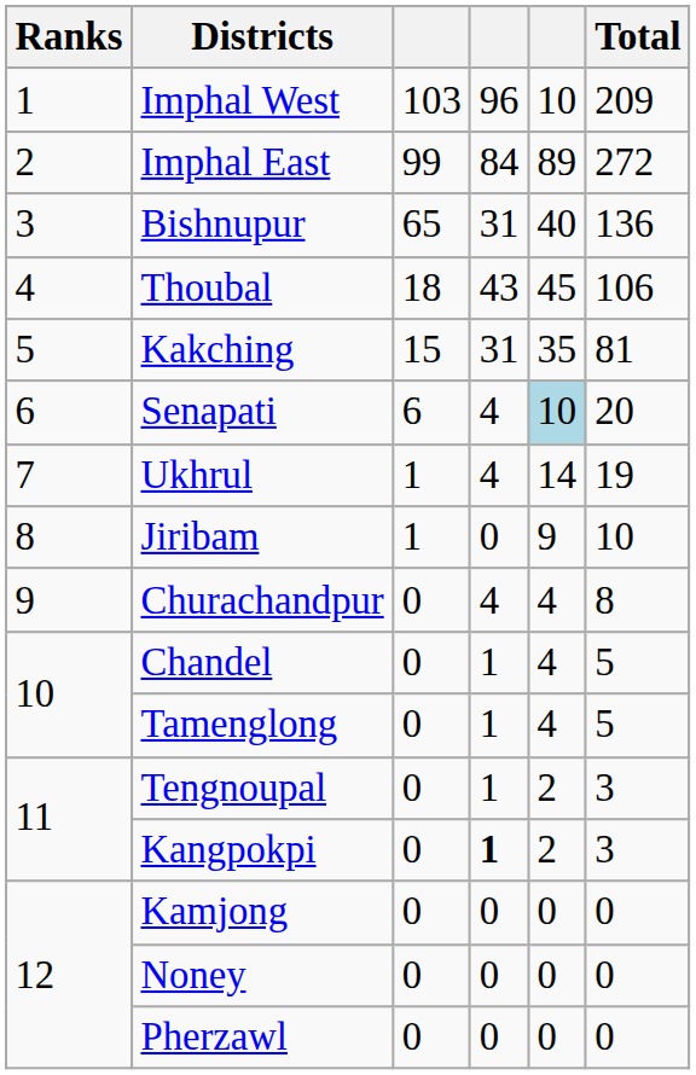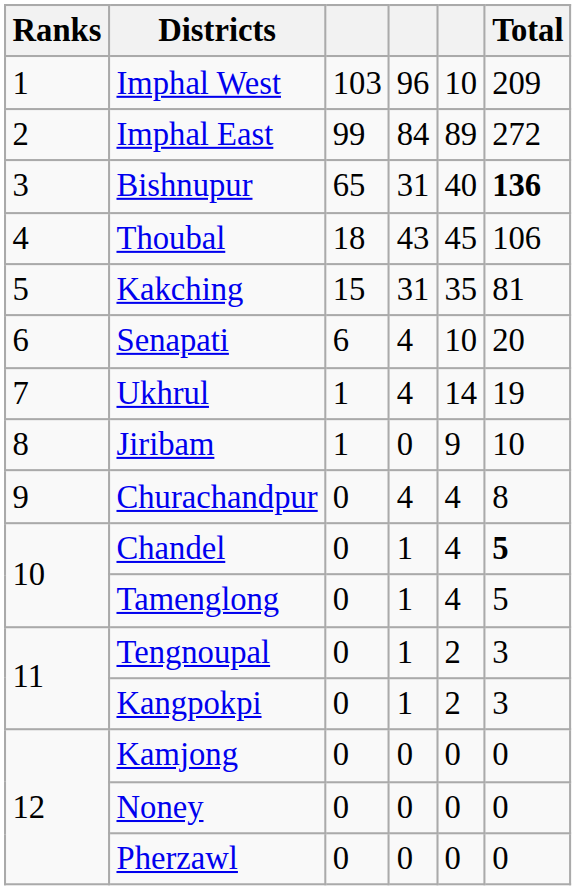Bishnupur | Total: normal -> bold
Senapati | column 5: lightblue background -> no background
Chandel | Total: normal -> bold
Kangpokpi | column 4: bold -> normal
